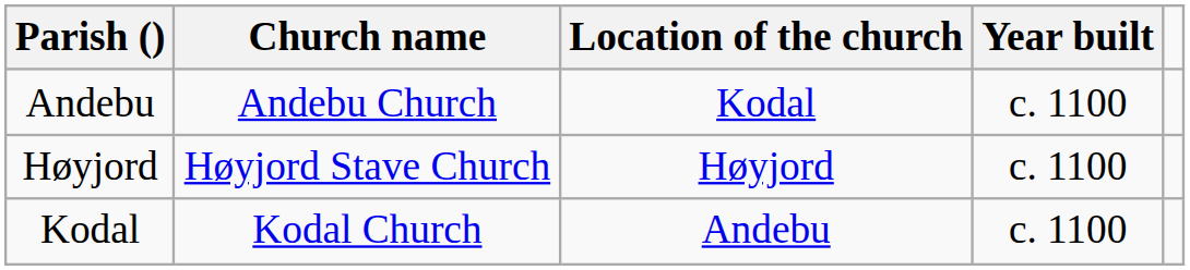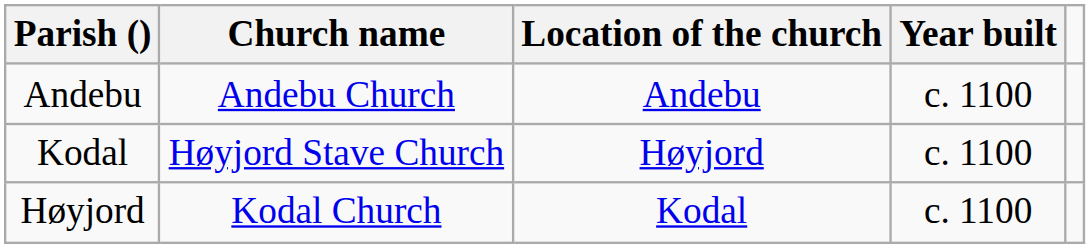row 2 | Location of the church: Kodal -> Andebu
row 3 | Parish (): Høyjord -> Kodal
row 4 | Parish (): Kodal -> Høyjord
row 4 | Location of the church: Andebu -> Kodal
